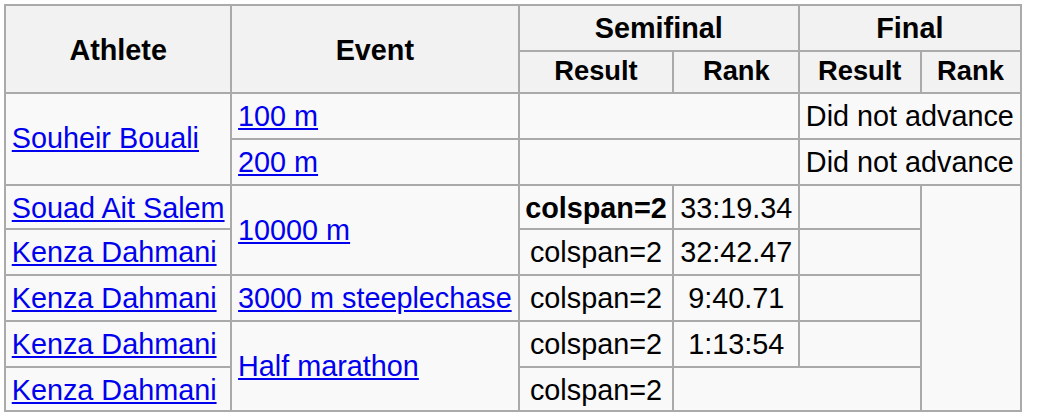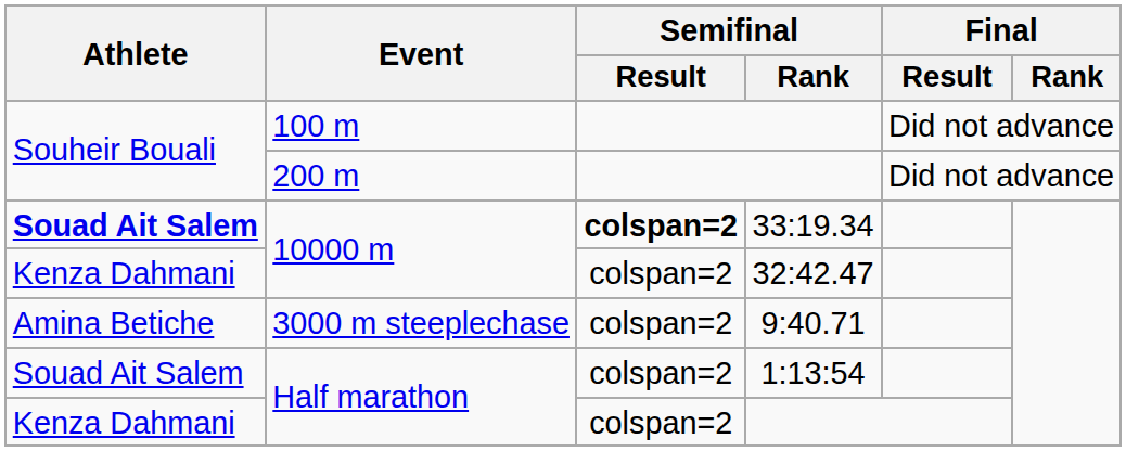10000 m / 33:19.34 | Athlete: normal -> bold
3000 m steeplechase | Athlete: Kenza Dahmani -> Amina Betiche
Half marathon / 1:13:54 | Athlete: Kenza Dahmani -> Souad Ait Salem
